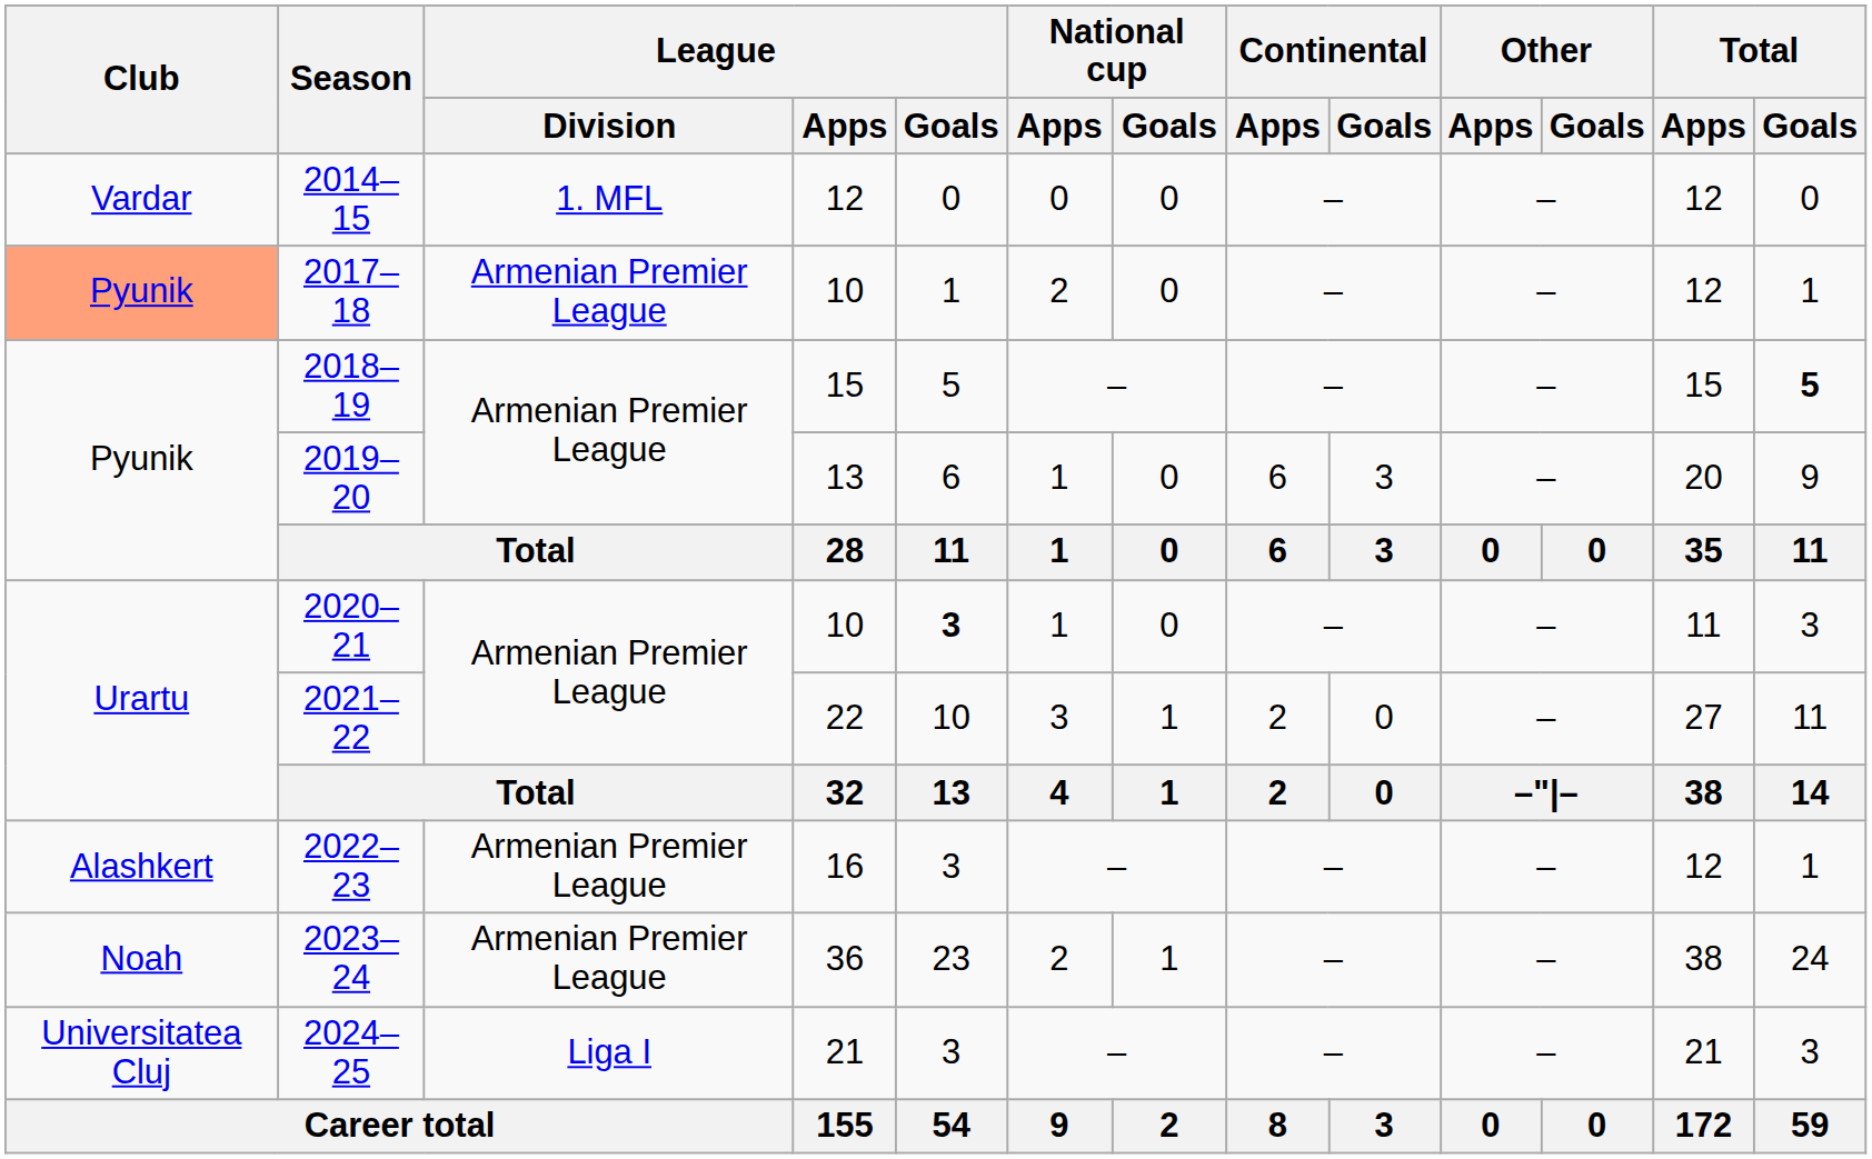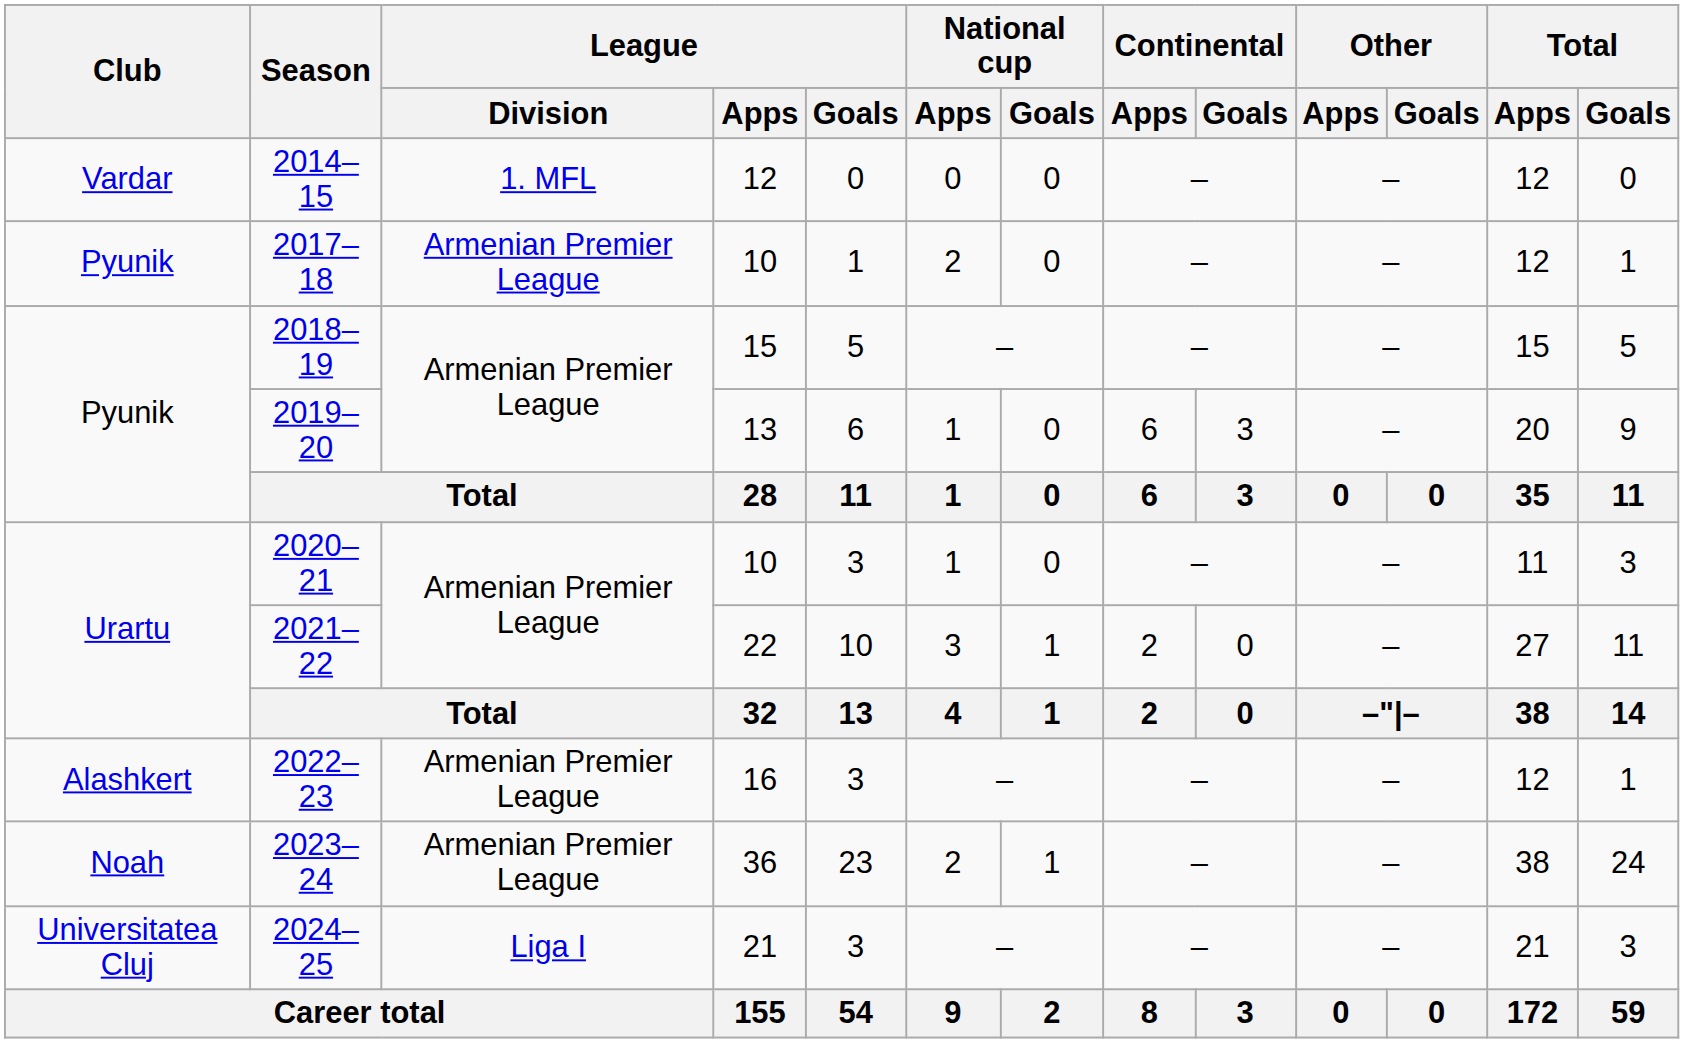2017–18 | Club: lightsalmon background -> no background
2018–19 | Total / Goals: bold -> normal
2020–21 | League / Goals: bold -> normal
